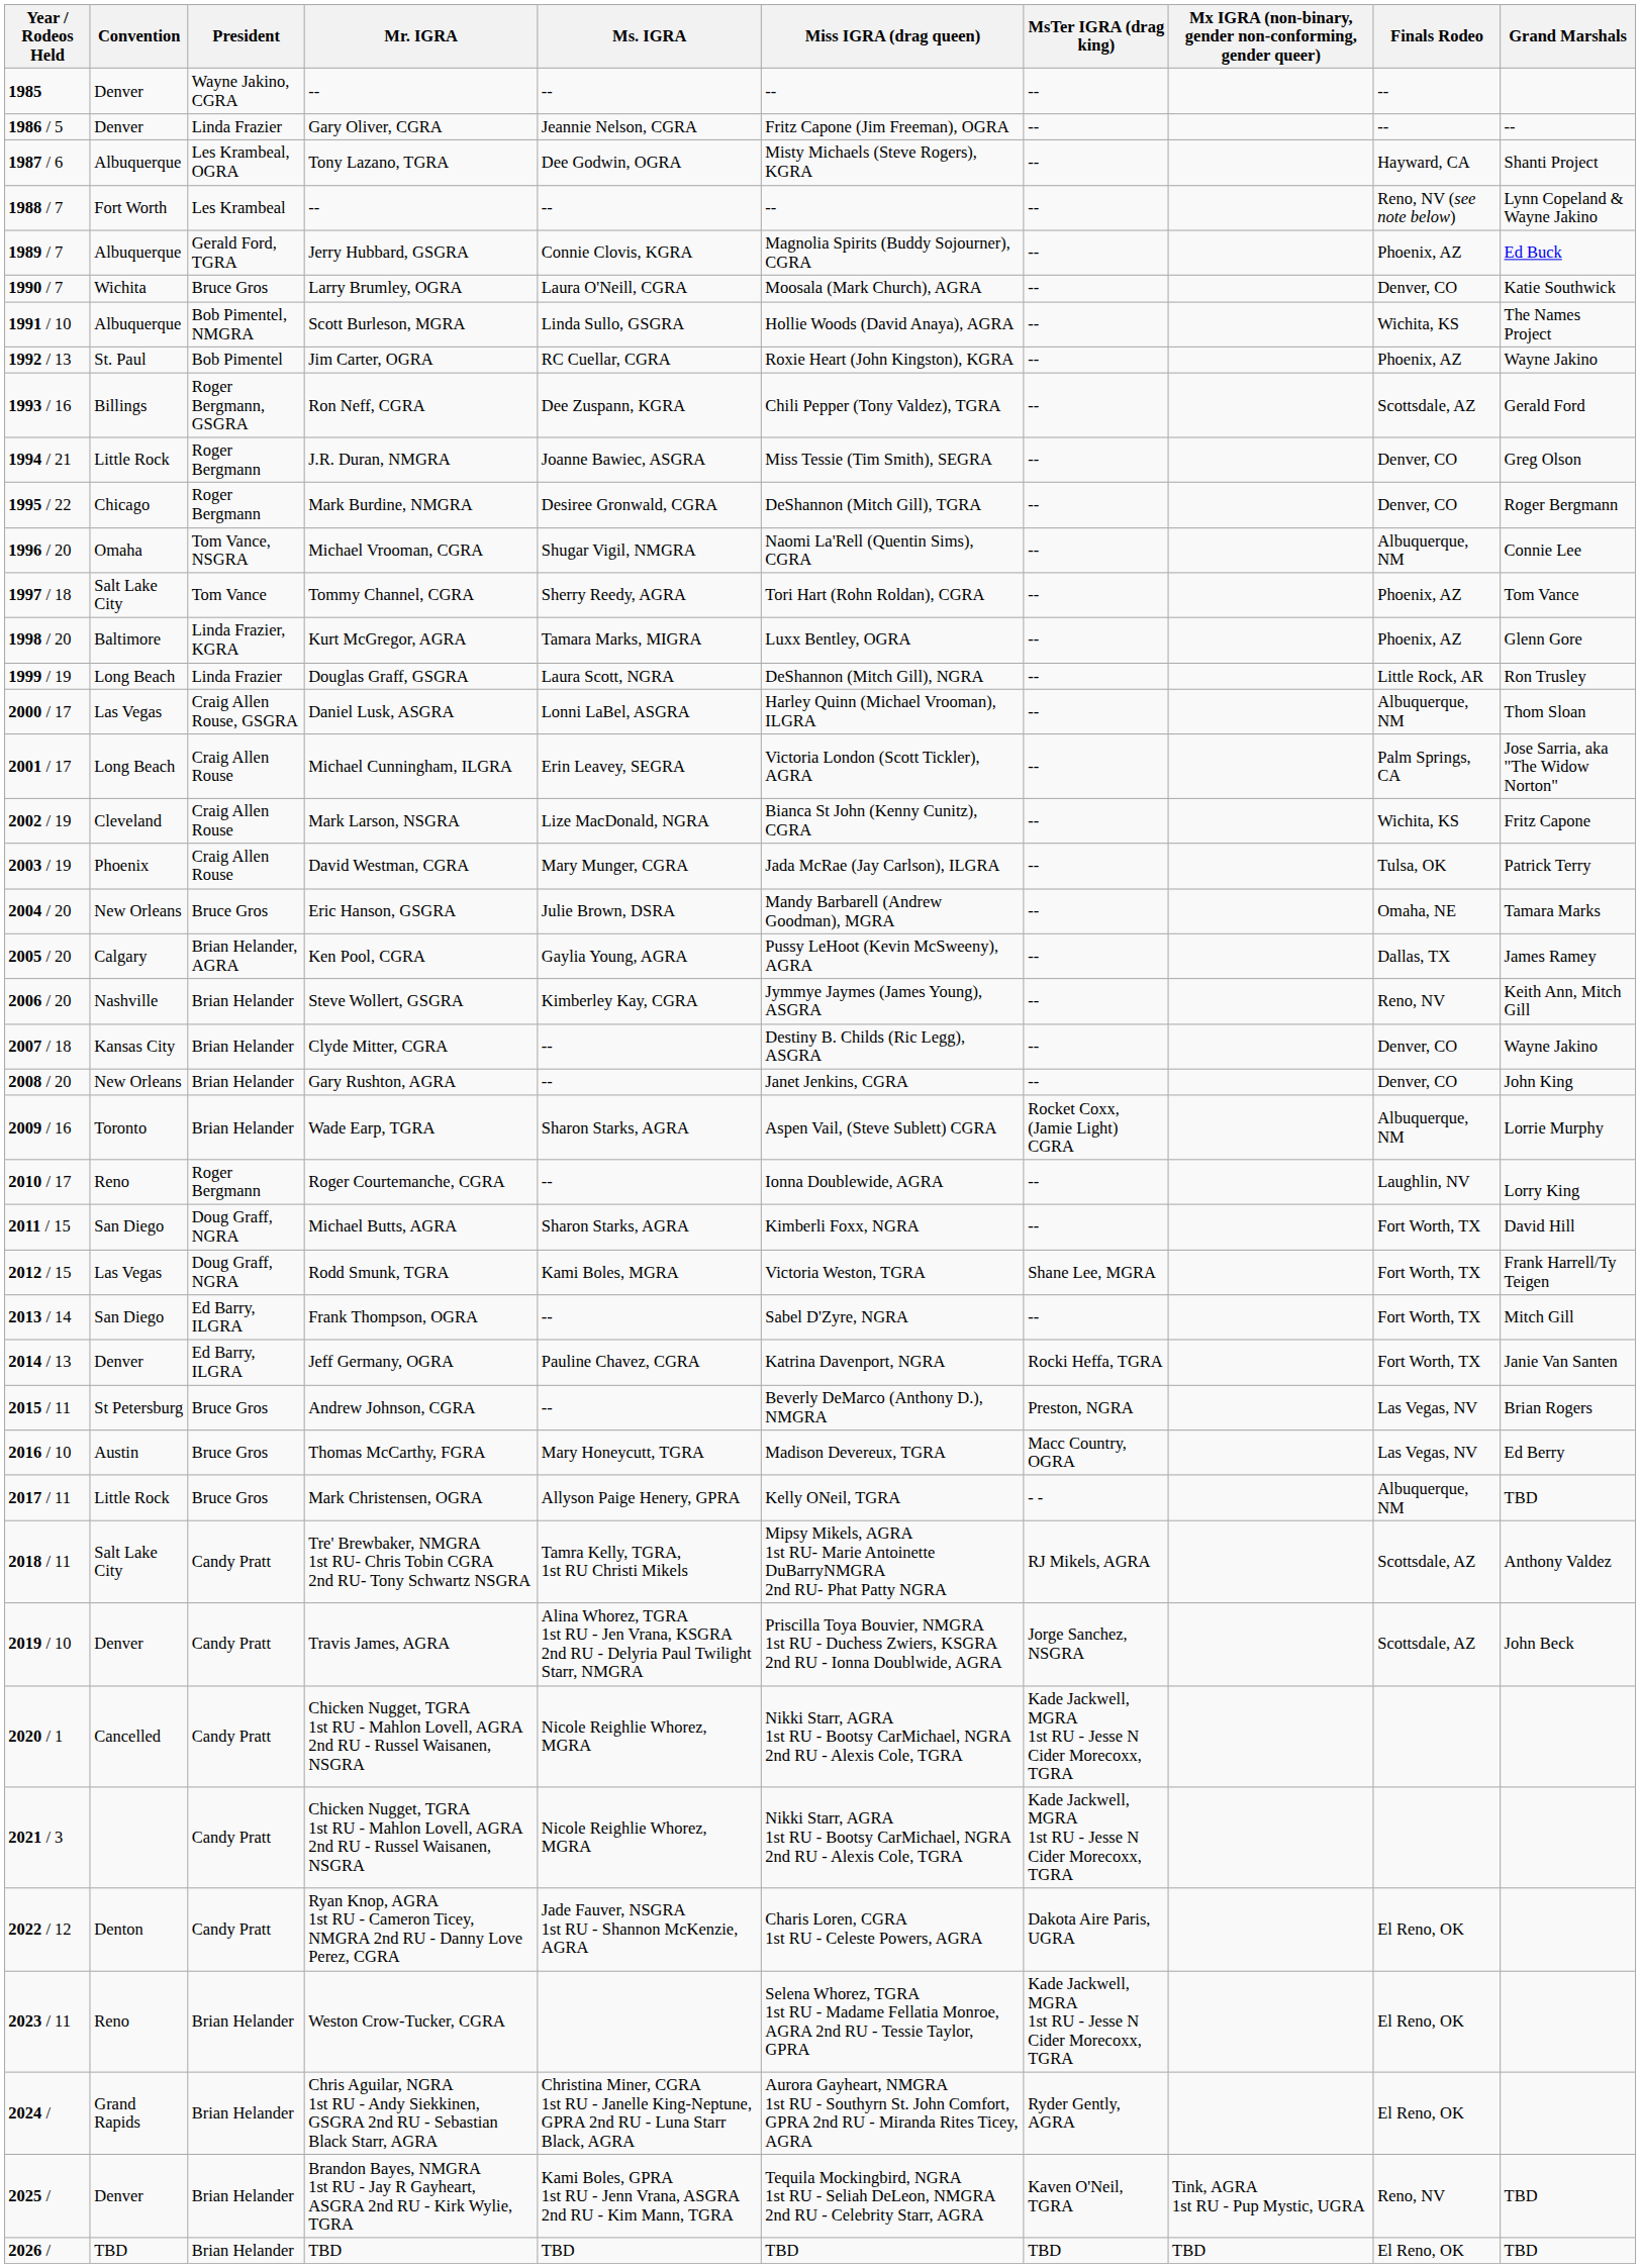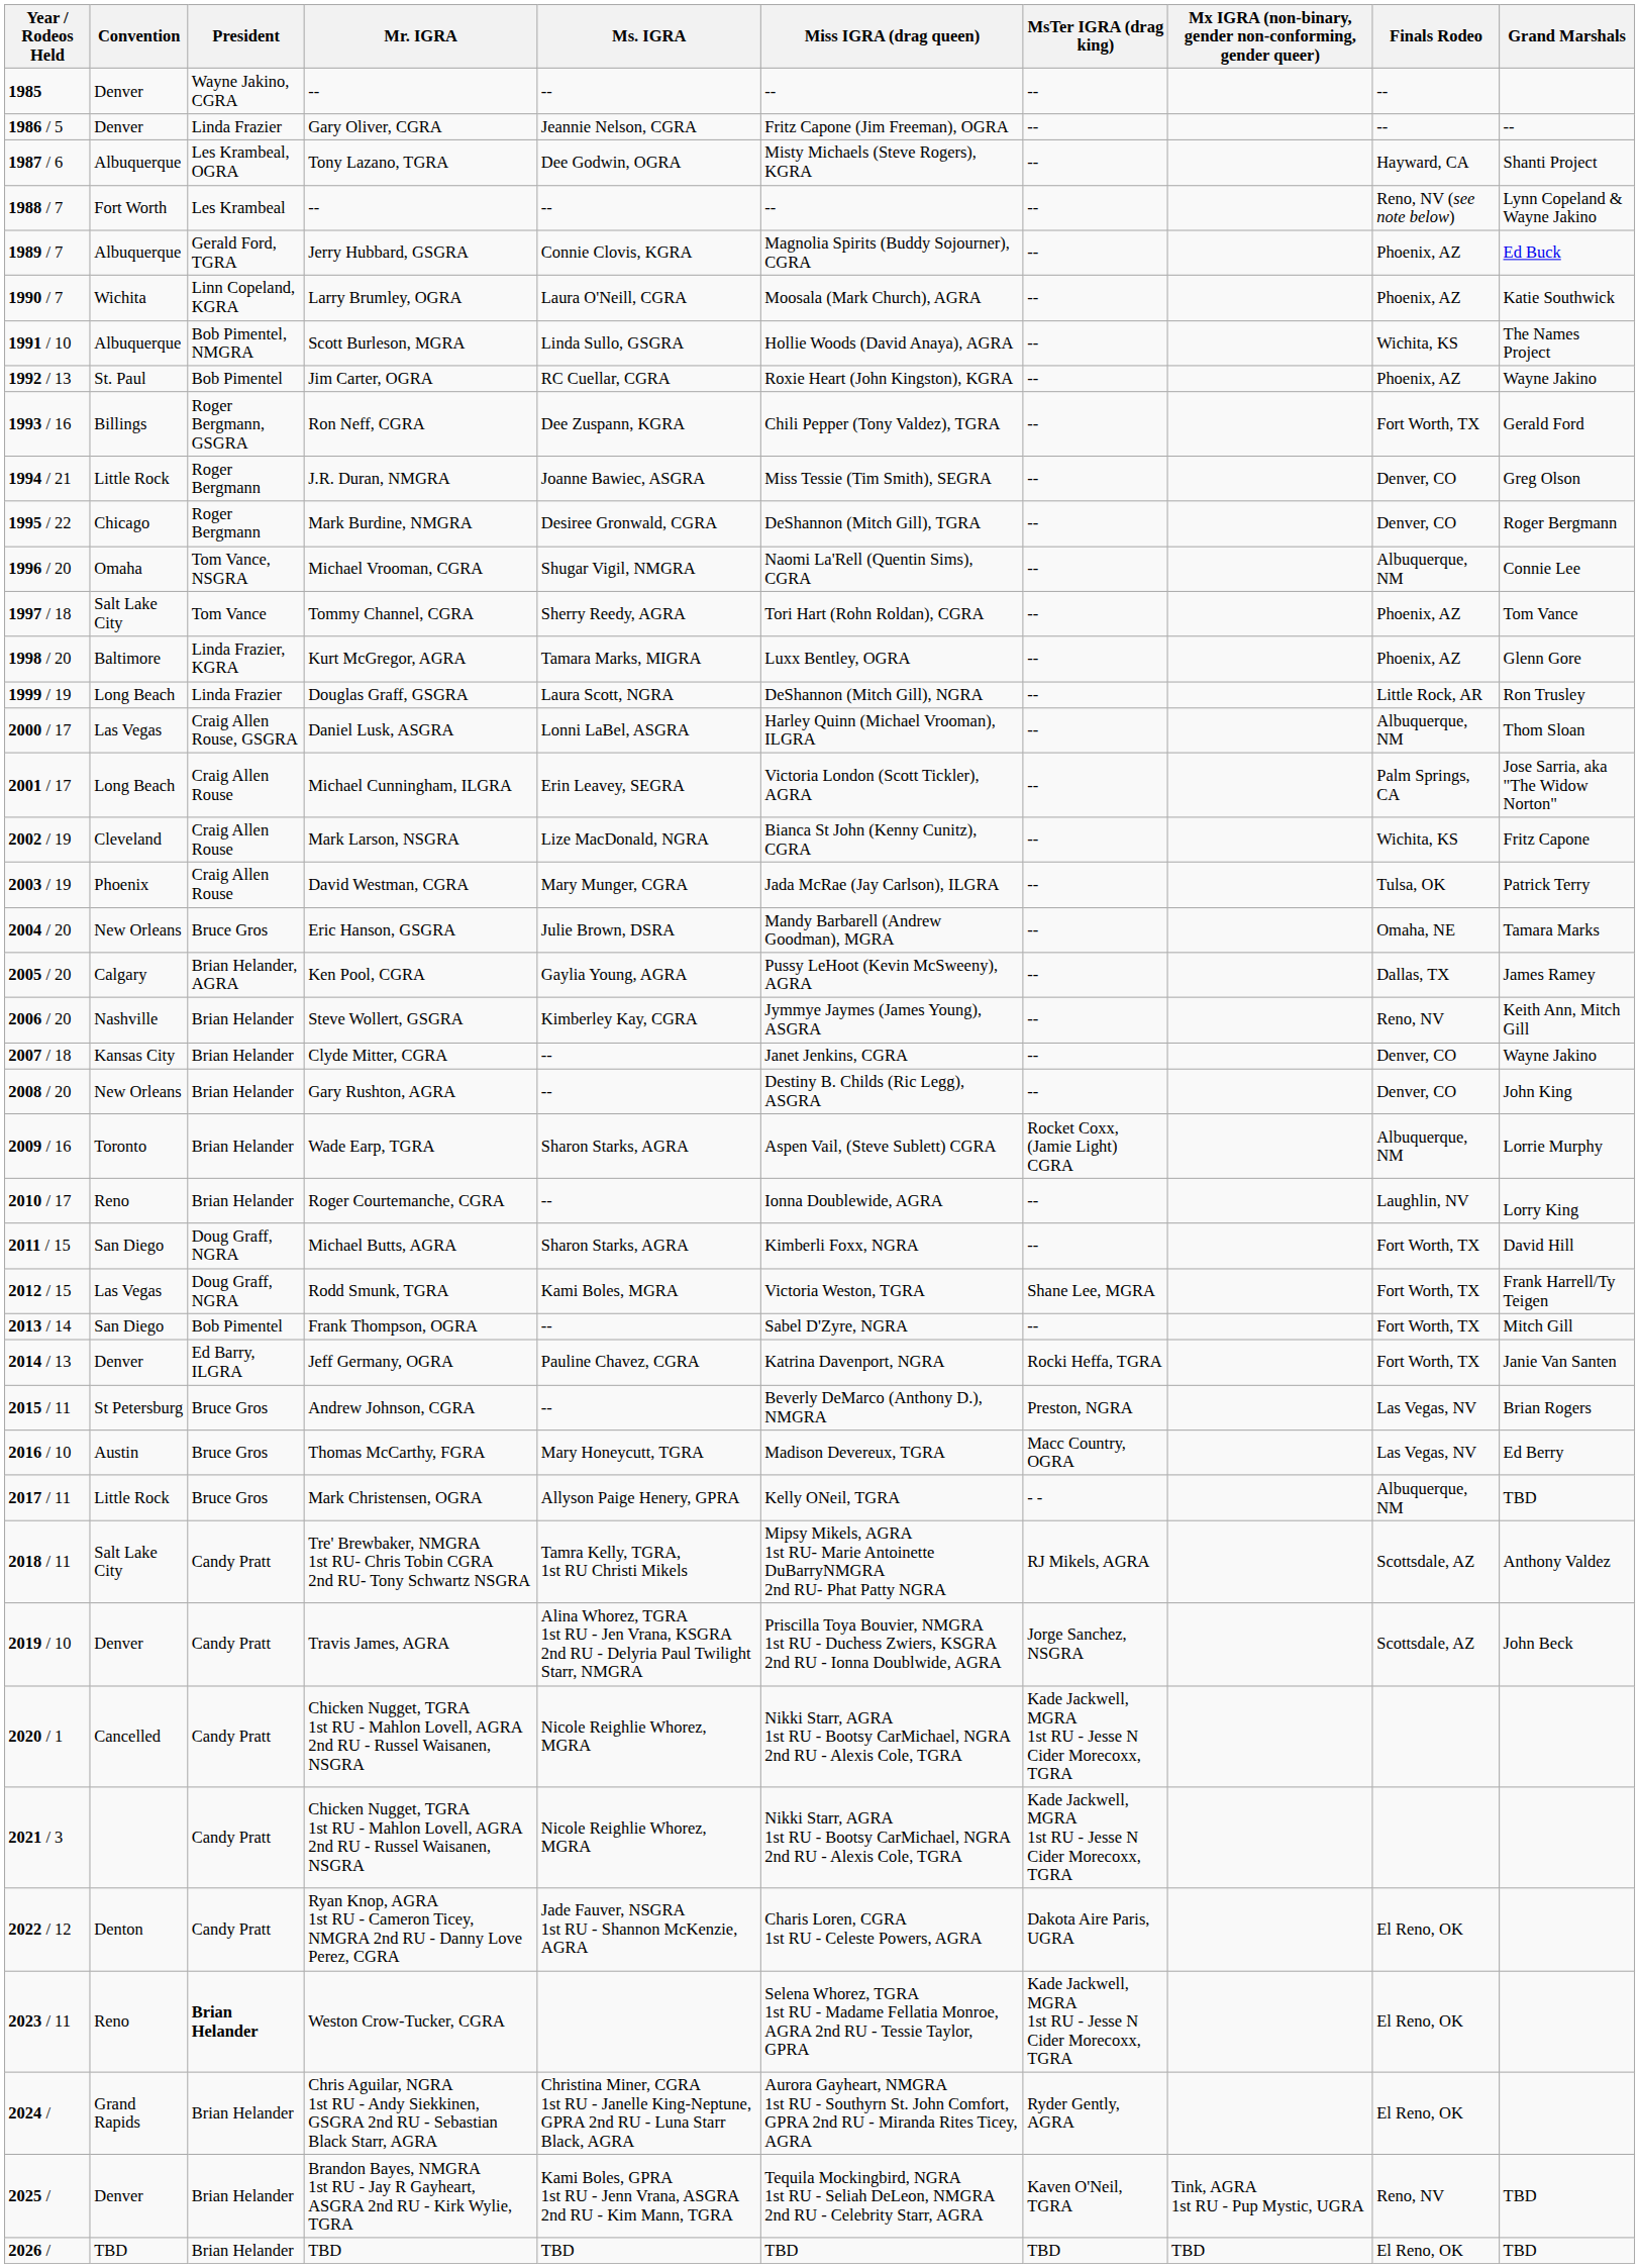Larry Brumley, OGRA | President: Bruce Gros -> Linn Copeland, KGRA
Larry Brumley, OGRA | Finals Rodeo: Denver, CO -> Phoenix, AZ
Ron Neff, CGRA | Finals Rodeo: Scottsdale, AZ -> Fort Worth, TX
Clyde Mitter, CGRA | Miss IGRA (drag queen): Destiny B. Childs (Ric Legg), ASGRA -> Janet Jenkins, CGRA
Gary Rushton, AGRA | Miss IGRA (drag queen): Janet Jenkins, CGRA -> Destiny B. Childs (Ric Legg), ASGRA
Roger Courtemanche, CGRA | President: Roger Bergmann -> Brian Helander
Frank Thompson, OGRA | President: Ed Barry, ILGRA -> Bob Pimentel
Weston Crow-Tucker, CGRA | President: normal -> bold
